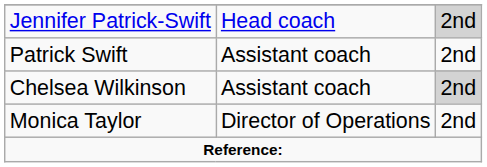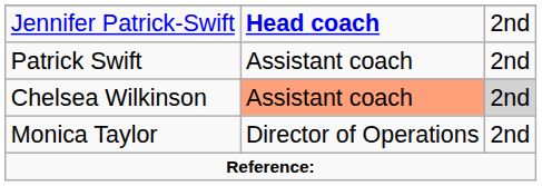Jennifer Patrick-Swift | column 2: normal -> bold
Jennifer Patrick-Swift | column 3: lightgrey background -> no background
Chelsea Wilkinson | column 2: no background -> lightsalmon background
